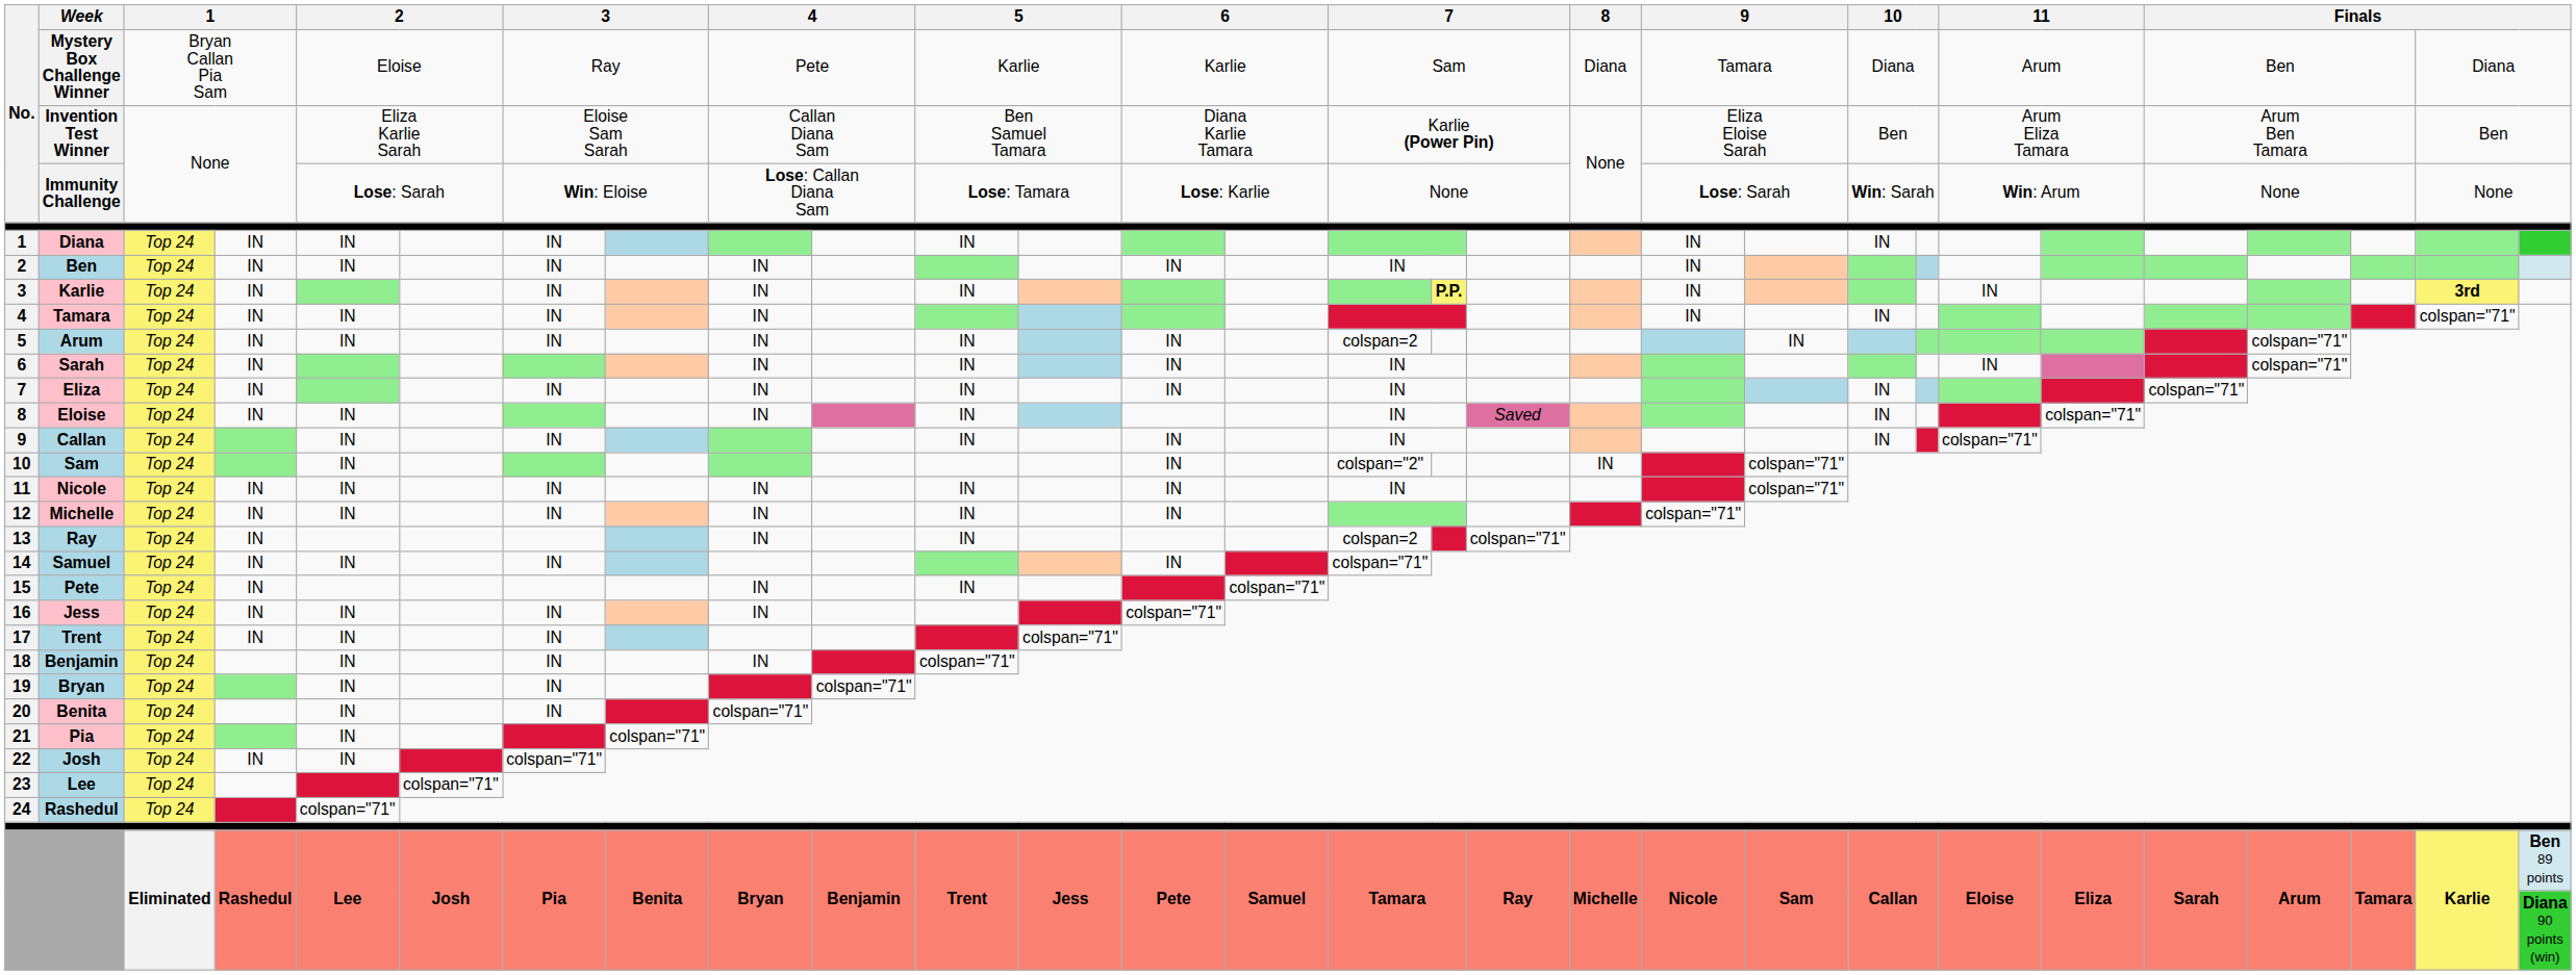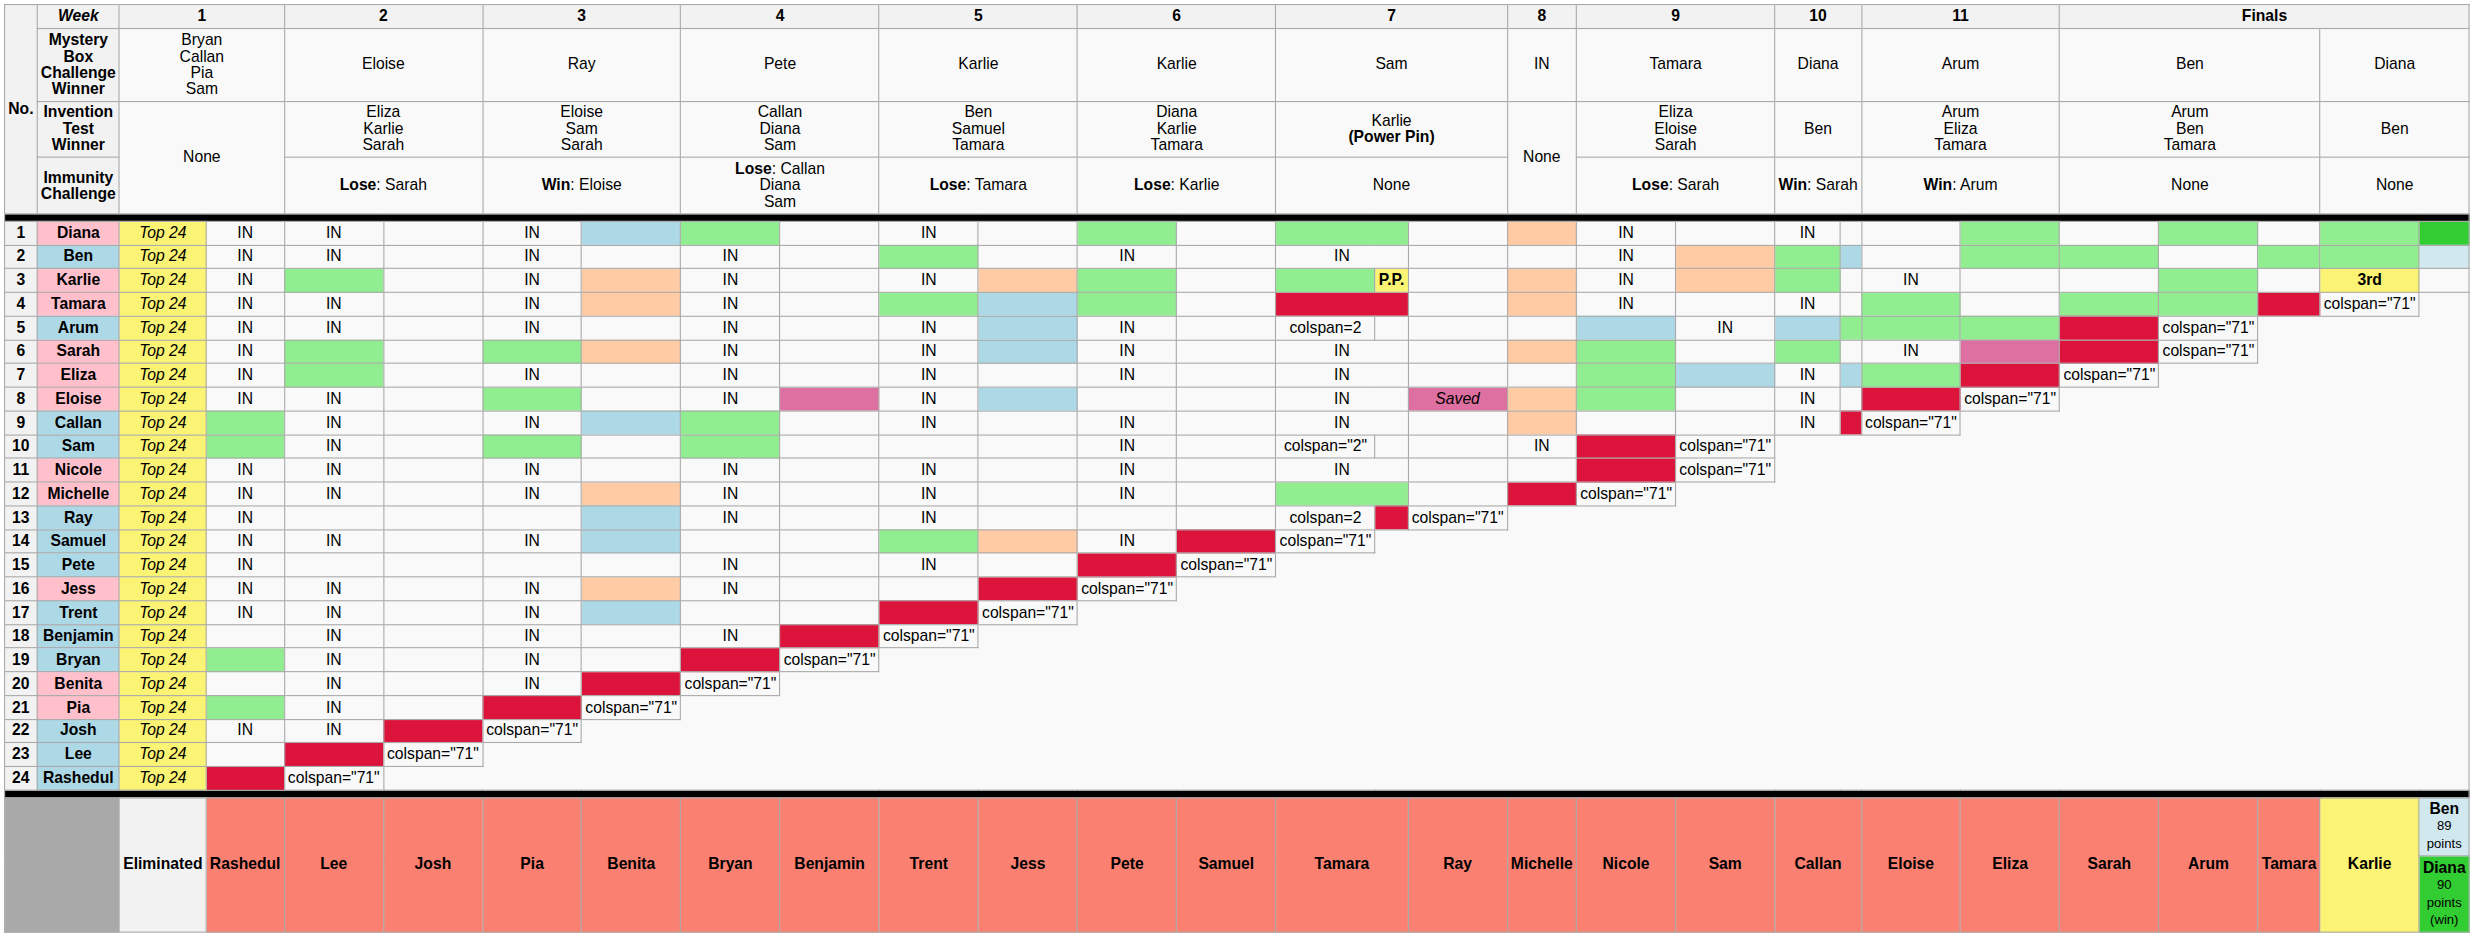Mystery Box Challenge Winner | 8: Diana -> IN
